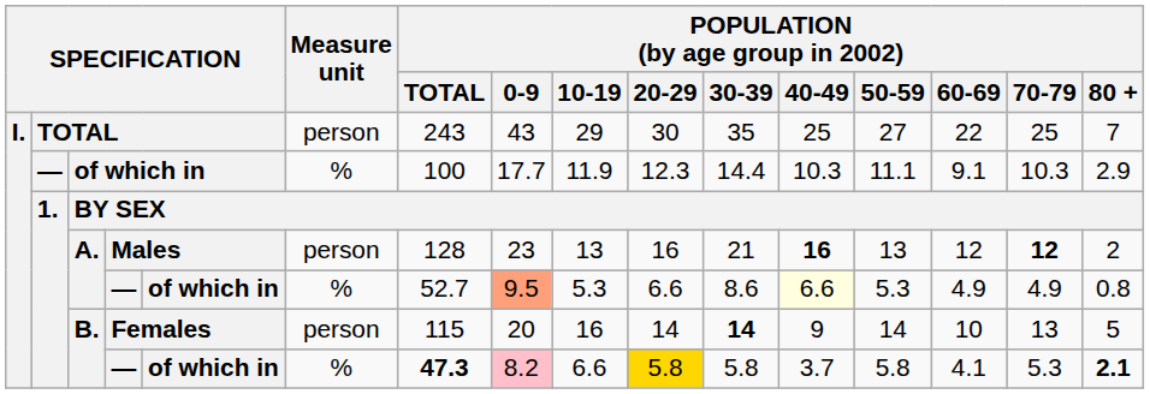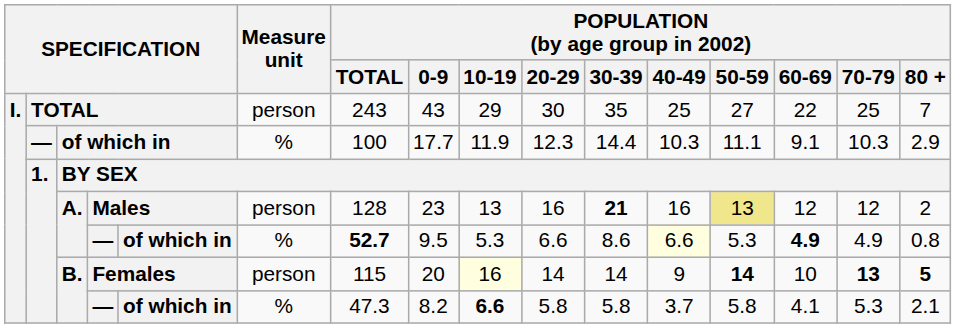Males | POPULATION (by age group in 2002) / 30-39: normal -> bold
Males | POPULATION (by age group in 2002) / 40-49: bold -> normal
Males | POPULATION (by age group in 2002) / 50-59: no background -> khaki background
Males | POPULATION (by age group in 2002) / 70-79: bold -> normal
A. / — | POPULATION (by age group in 2002) / TOTAL: normal -> bold
A. / — | POPULATION (by age group in 2002) / 0-9: lightsalmon background -> no background
A. / — | POPULATION (by age group in 2002) / 60-69: normal -> bold
Females | POPULATION (by age group in 2002) / 10-19: no background -> lightyellow background
Females | POPULATION (by age group in 2002) / 30-39: bold -> normal
Females | POPULATION (by age group in 2002) / 50-59: normal -> bold
Females | POPULATION (by age group in 2002) / 70-79: normal -> bold
Females | POPULATION (by age group in 2002) / 80 +: normal -> bold
B. / — | POPULATION (by age group in 2002) / TOTAL: bold -> normal
B. / — | POPULATION (by age group in 2002) / 0-9: pink background -> no background
B. / — | POPULATION (by age group in 2002) / 10-19: normal -> bold
B. / — | POPULATION (by age group in 2002) / 20-29: gold background -> no background
B. / — | POPULATION (by age group in 2002) / 80 +: bold -> normal
